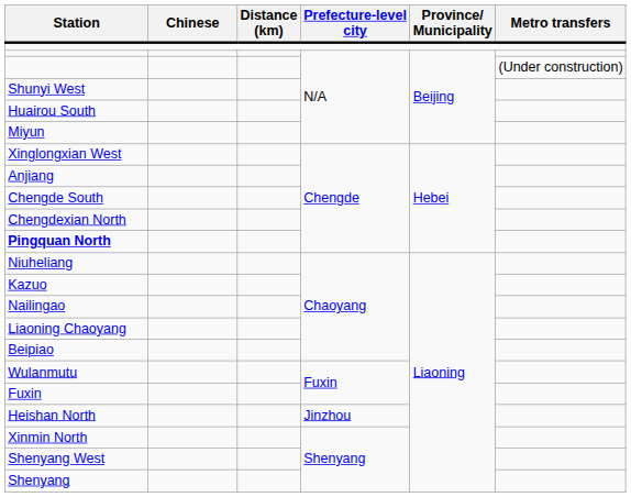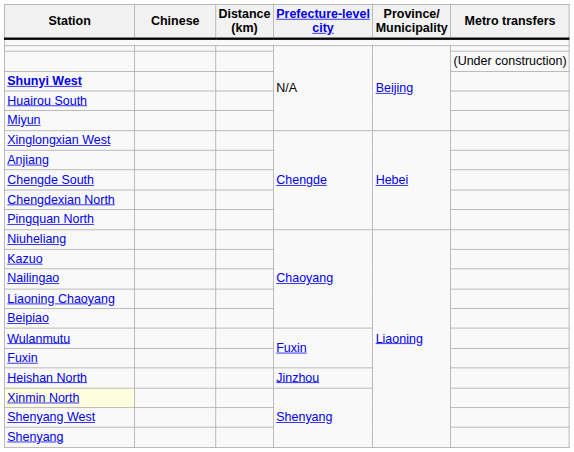Shunyi West | Station: normal -> bold
Pingquan North | Station: bold -> normal
Xinmin North | Station: no background -> lightyellow background
